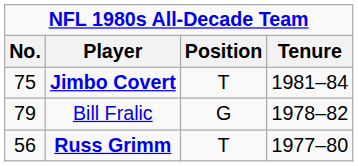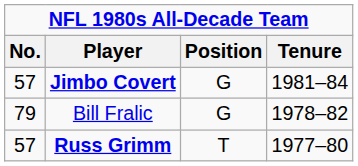Jimbo Covert | No.: 75 -> 57
Jimbo Covert | Position: T -> G
Russ Grimm | No.: 56 -> 57
